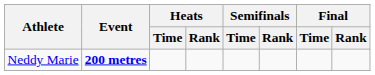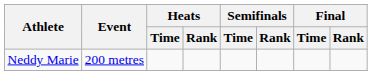Neddy Marie | Event: bold -> normal
